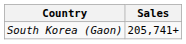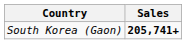South Korea (Gaon) | Sales: normal -> bold
